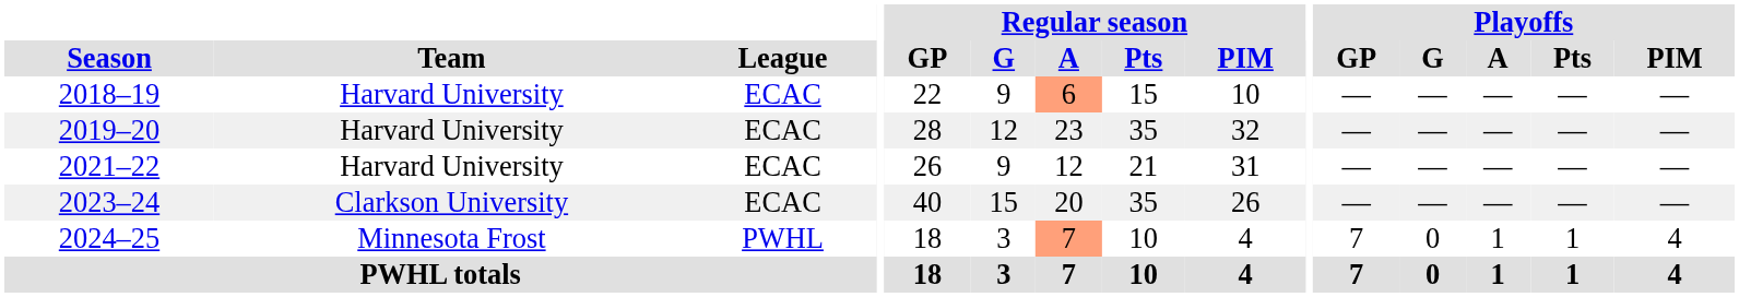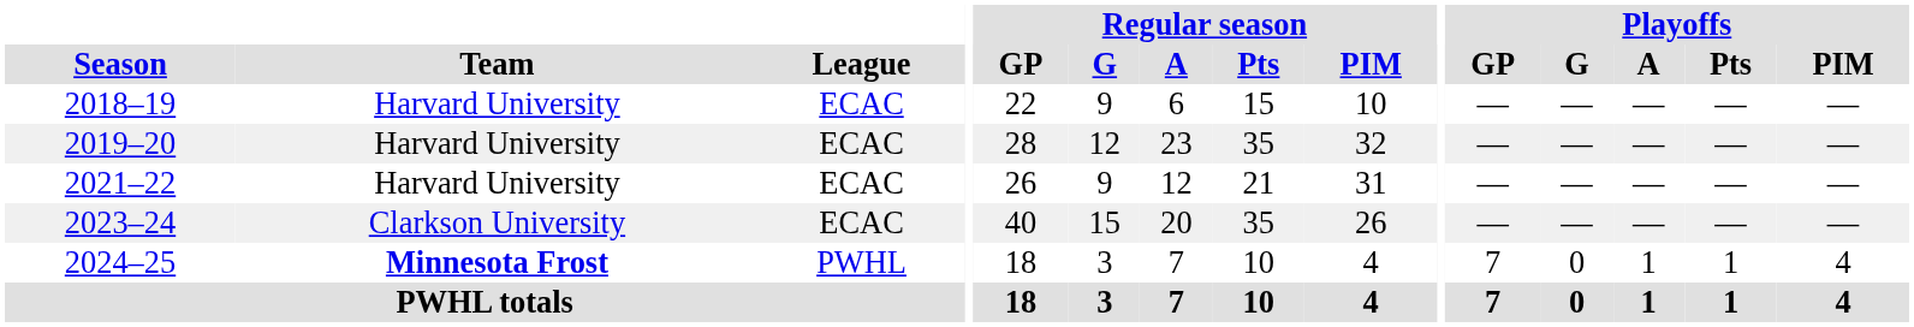2018–19 | Regular season / A: lightsalmon background -> no background
2024–25 | Team: normal -> bold
2024–25 | Regular season / A: lightsalmon background -> no background
